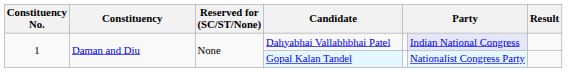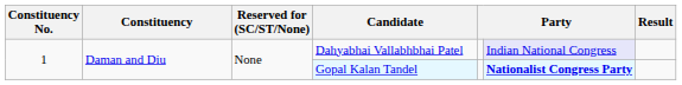Gopal Kalan Tandel | column 6: normal -> bold
